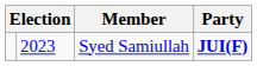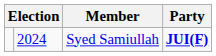Syed Samiullah | column 2: 2023 -> 2024
